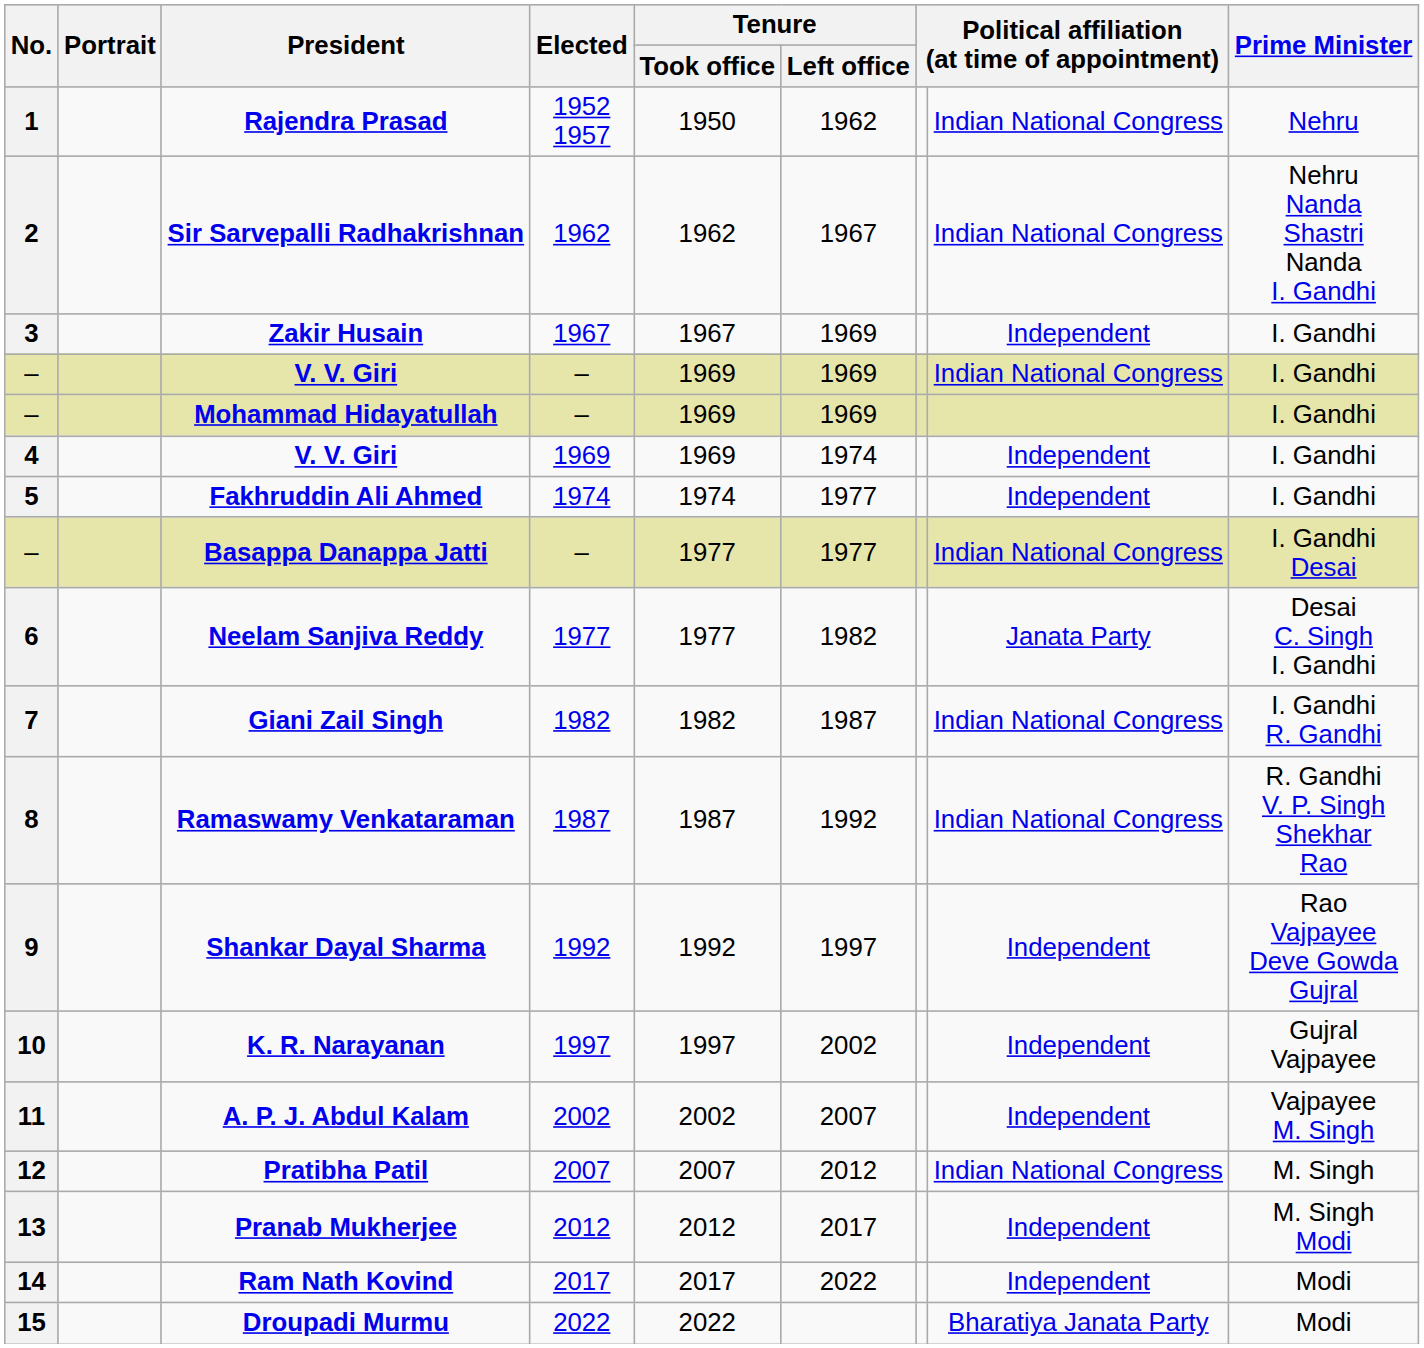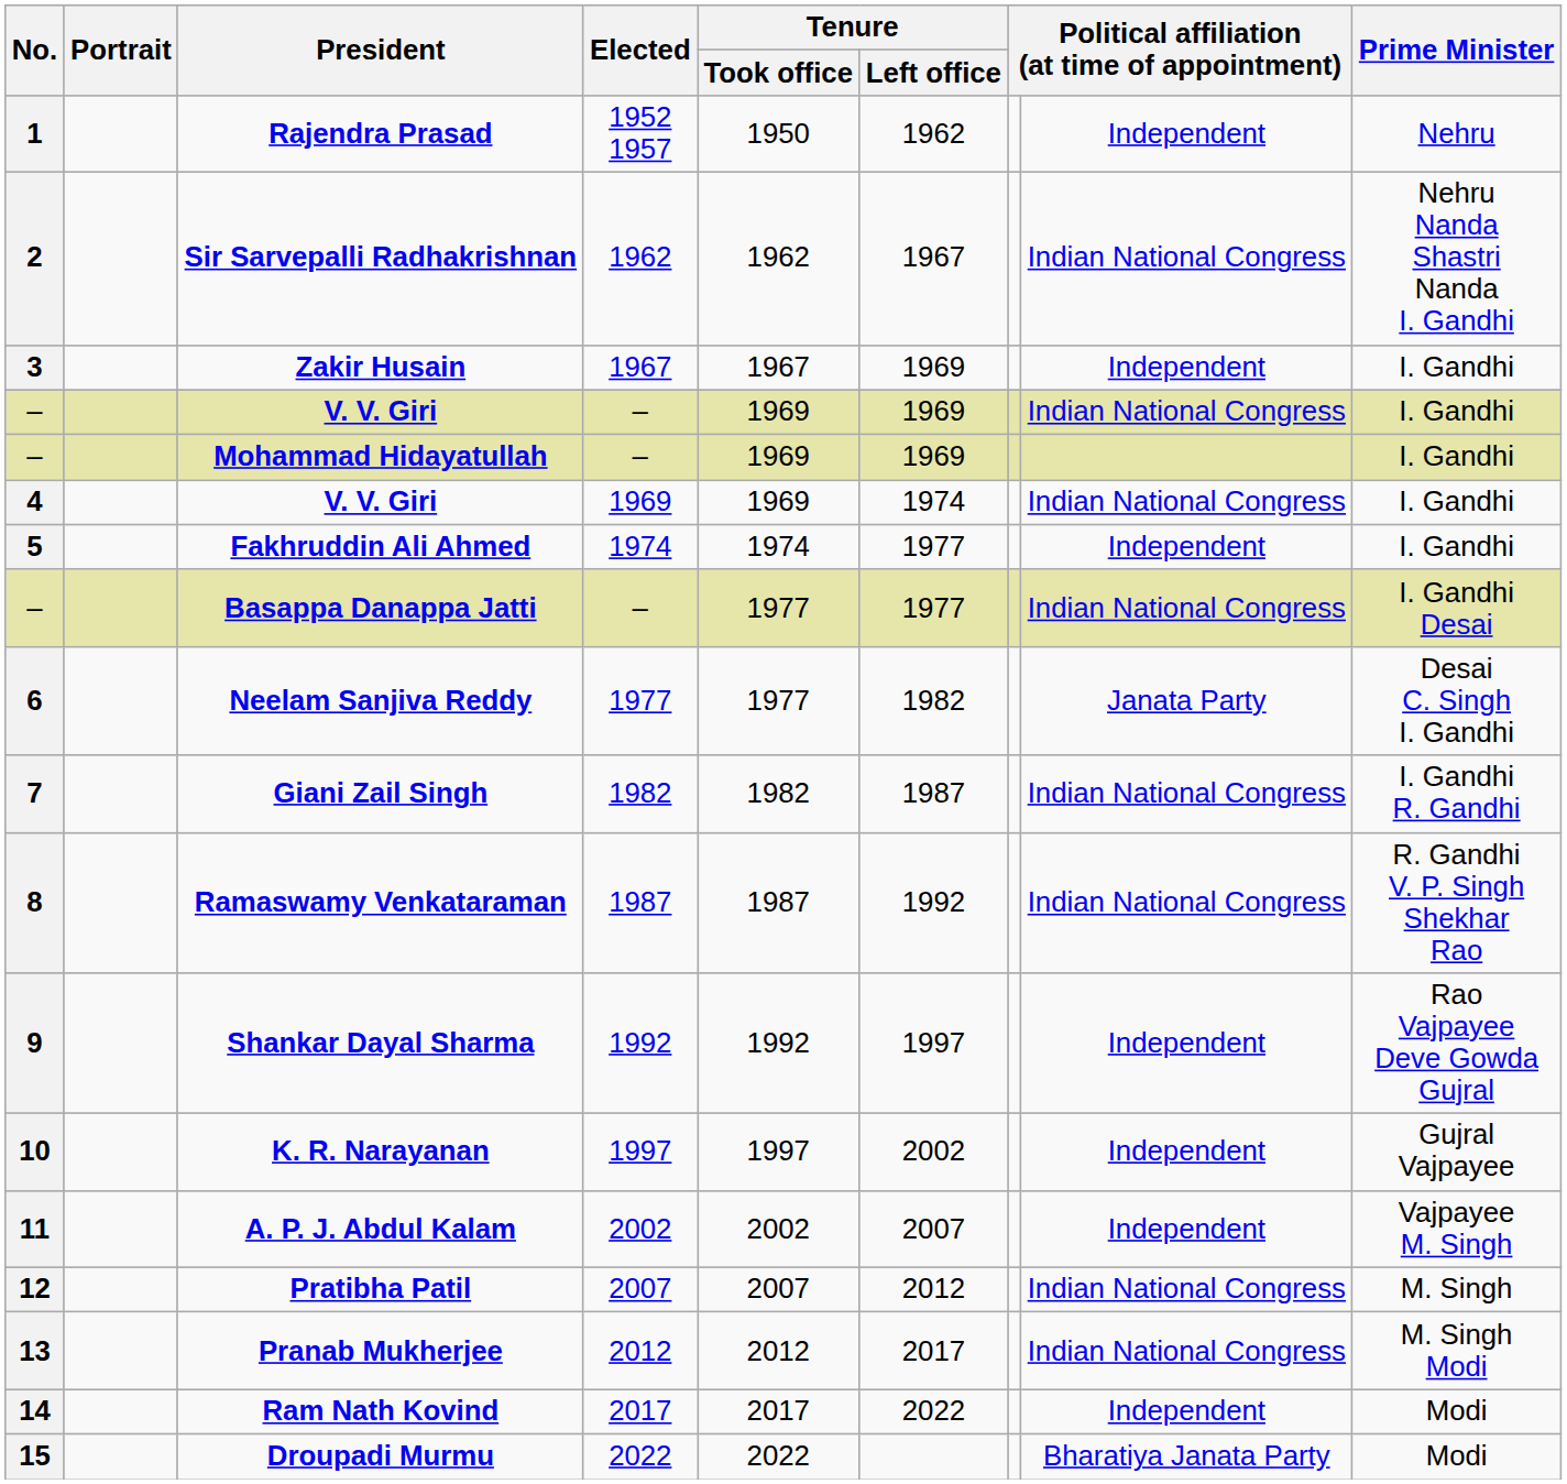Rajendra Prasad | column 8: Indian National Congress -> Independent
4 / V. V. Giri | column 8: Independent -> Indian National Congress
Pranab Mukherjee | column 8: Independent -> Indian National Congress
